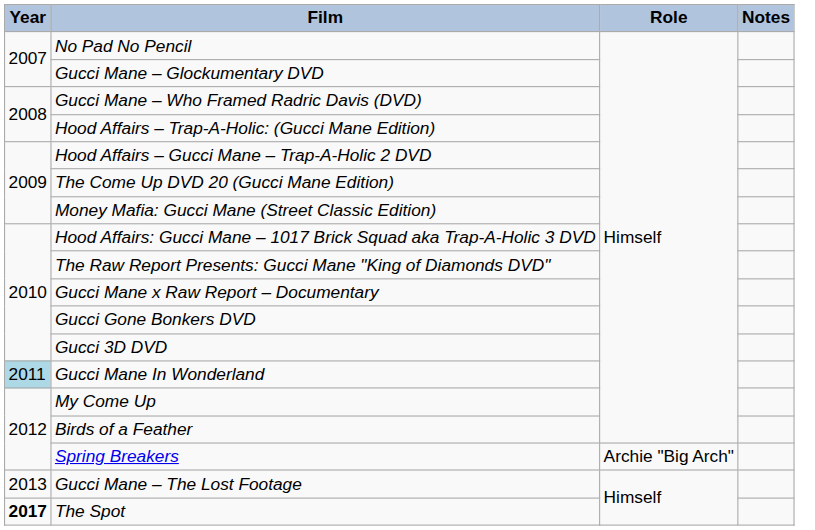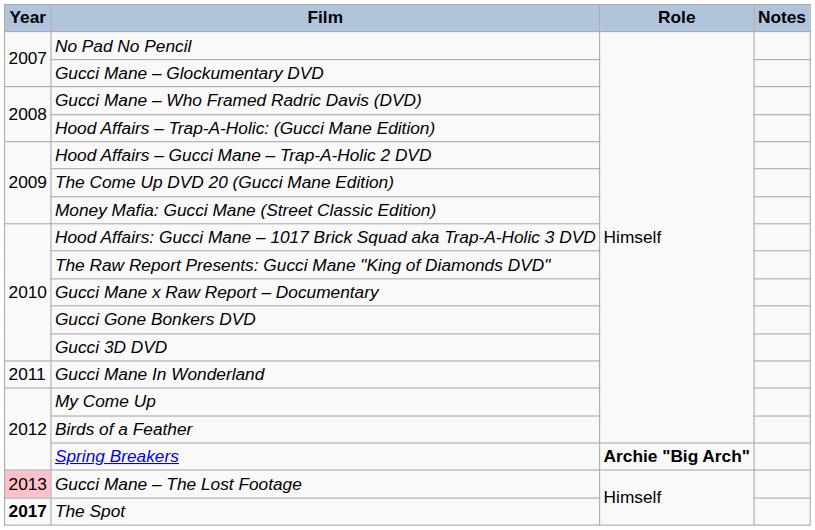Gucci Mane In Wonderland | Year: lightblue background -> no background
Spring Breakers | Role: normal -> bold
Gucci Mane – The Lost Footage | Year: no background -> pink background
